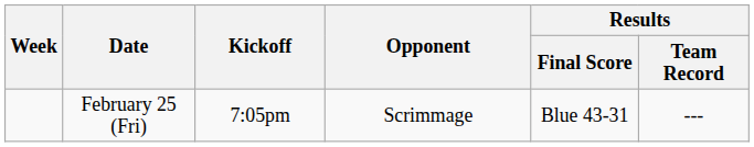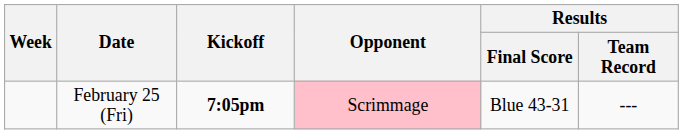February 25 (Fri) | Kickoff: normal -> bold
February 25 (Fri) | Opponent: no background -> pink background
